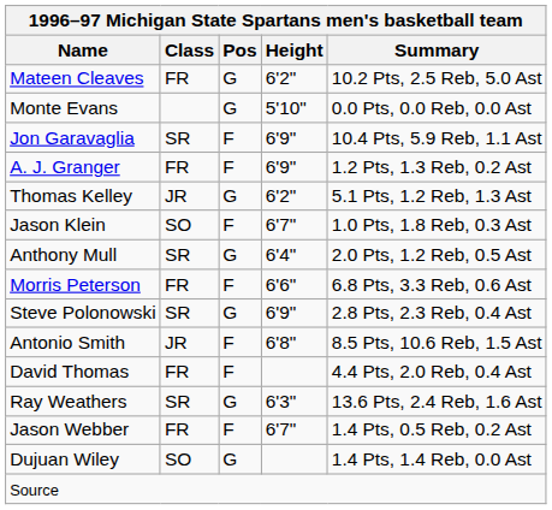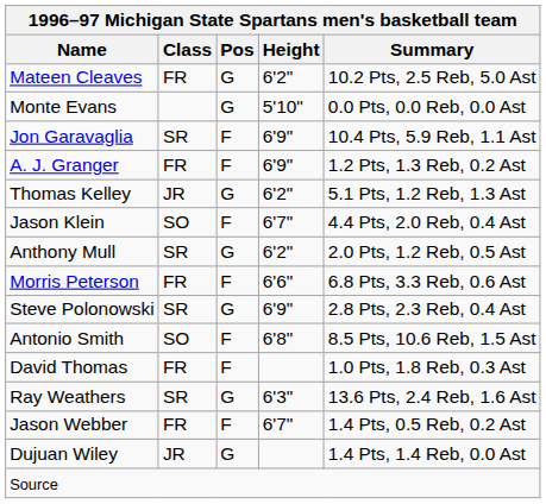Jason Klein | Summary: 1.0 Pts, 1.8 Reb, 0.3 Ast -> 4.4 Pts, 2.0 Reb, 0.4 Ast
Anthony Mull | Height: 6'4" -> 6'2"
Antonio Smith | Class: JR -> SO
David Thomas | Summary: 4.4 Pts, 2.0 Reb, 0.4 Ast -> 1.0 Pts, 1.8 Reb, 0.3 Ast
Dujuan Wiley | Class: SO -> JR
